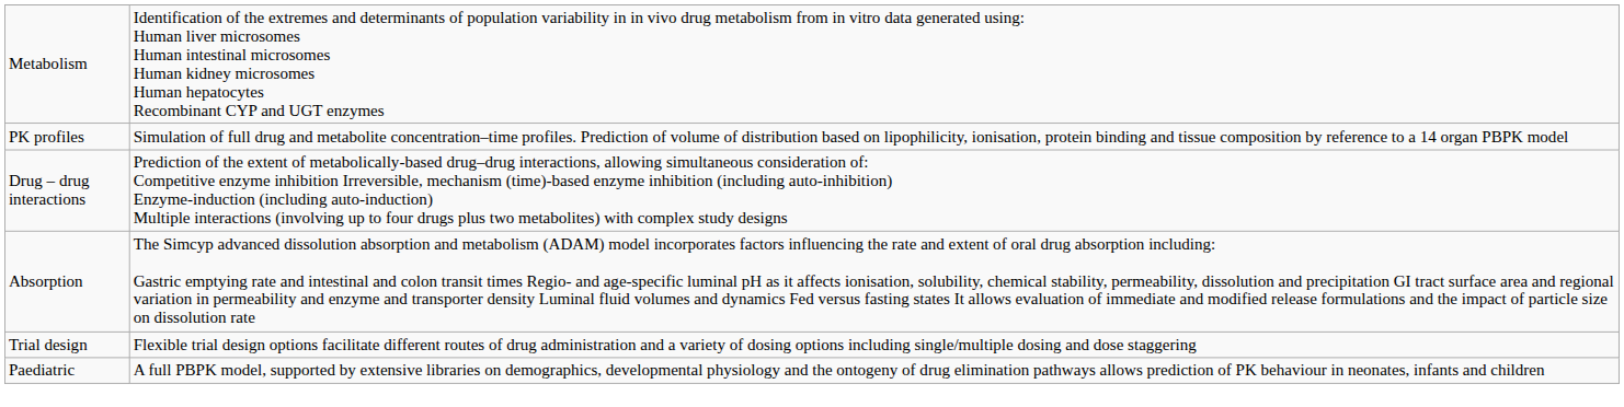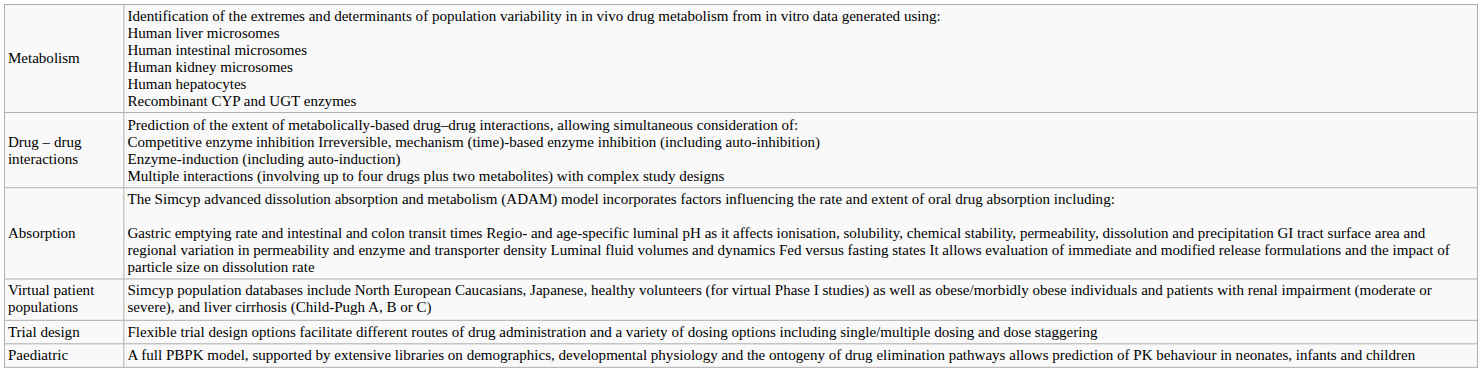- row: PK profiles | Simulation of full drug and metabolite concentration–time profiles. Prediction of volume of distribution based on lipophilicity, ionisation, protein binding and tissue composition by reference to a 14 organ PBPK model
+ row: Virtual patient populations | Simcyp population databases include North European Caucasians, Japanese, healthy volunteers (for virtual Phase I studies) as well as obese/morbidly obese individuals and patients with renal impairment (moderate or severe), and liver cirrhosis (Child-Pugh A, B or C)
